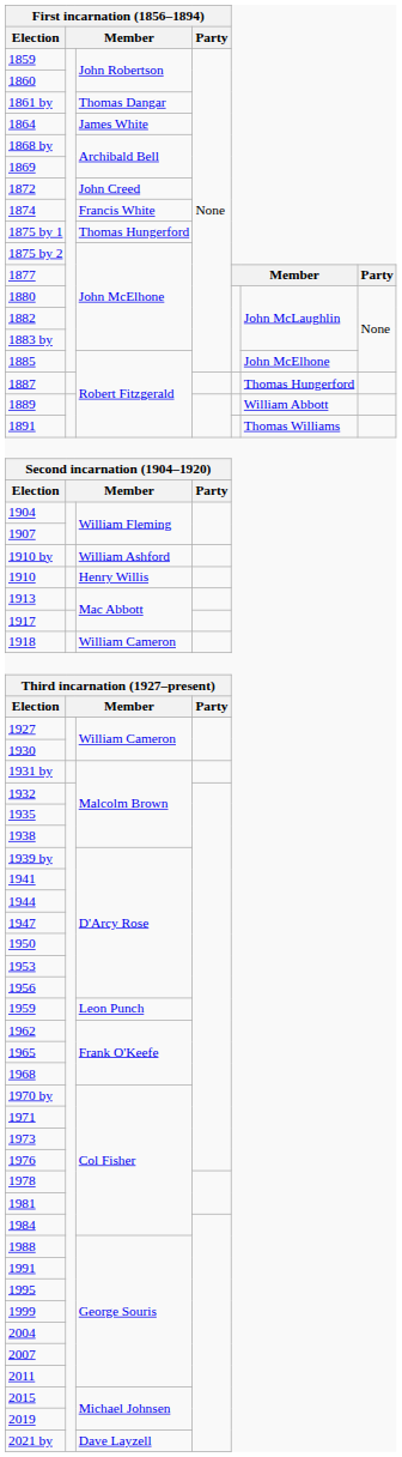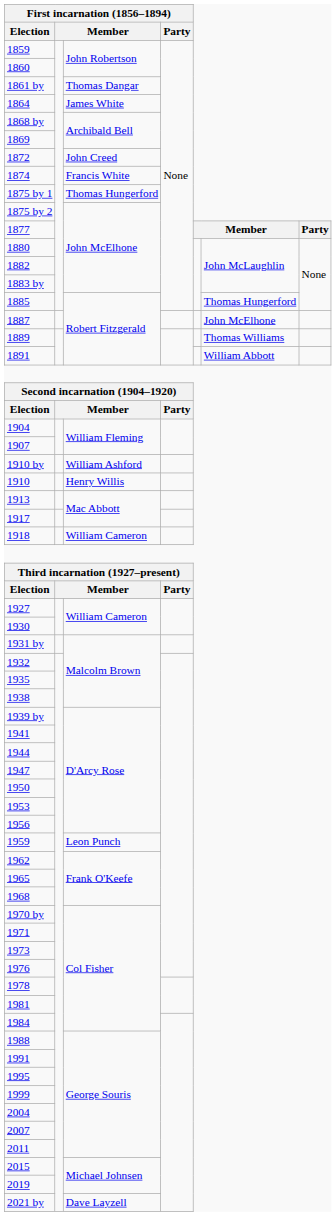1885 | column 6: John McElhone -> Thomas Hungerford
1887 | column 6: Thomas Hungerford -> John McElhone
1889 | column 6: William Abbott -> Thomas Williams
1891 | column 6: Thomas Williams -> William Abbott
